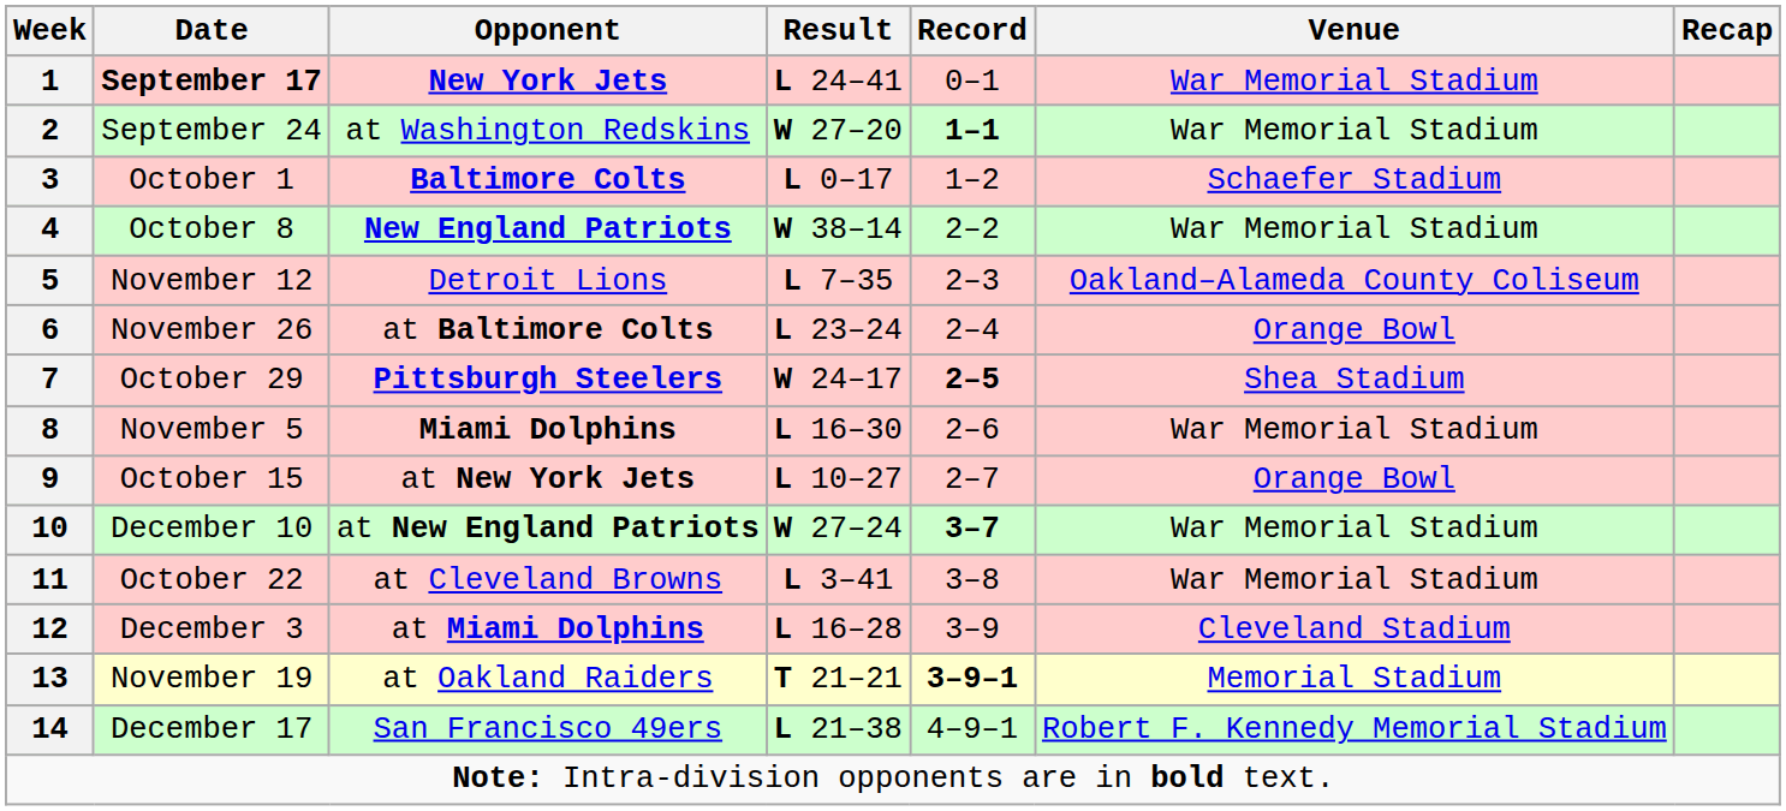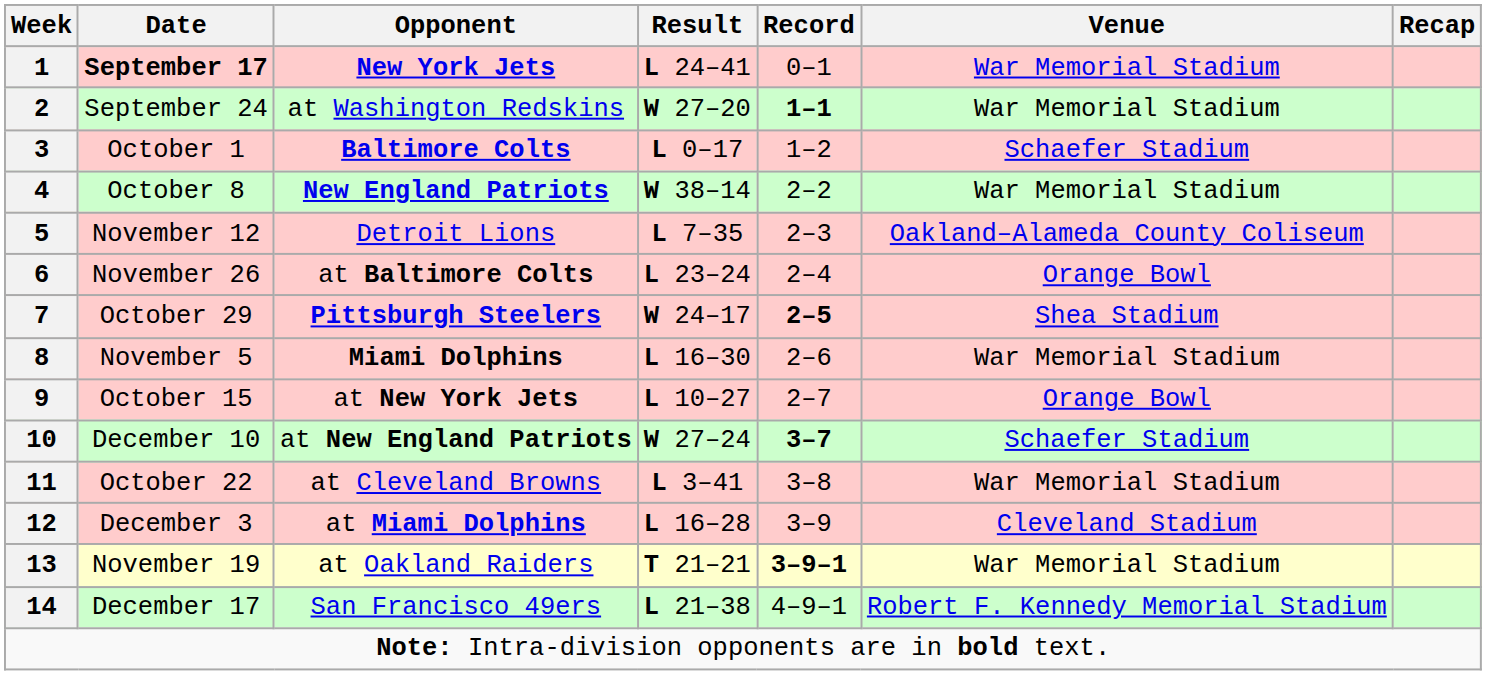10 | Venue: War Memorial Stadium -> Schaefer Stadium
13 | Venue: Memorial Stadium -> War Memorial Stadium
